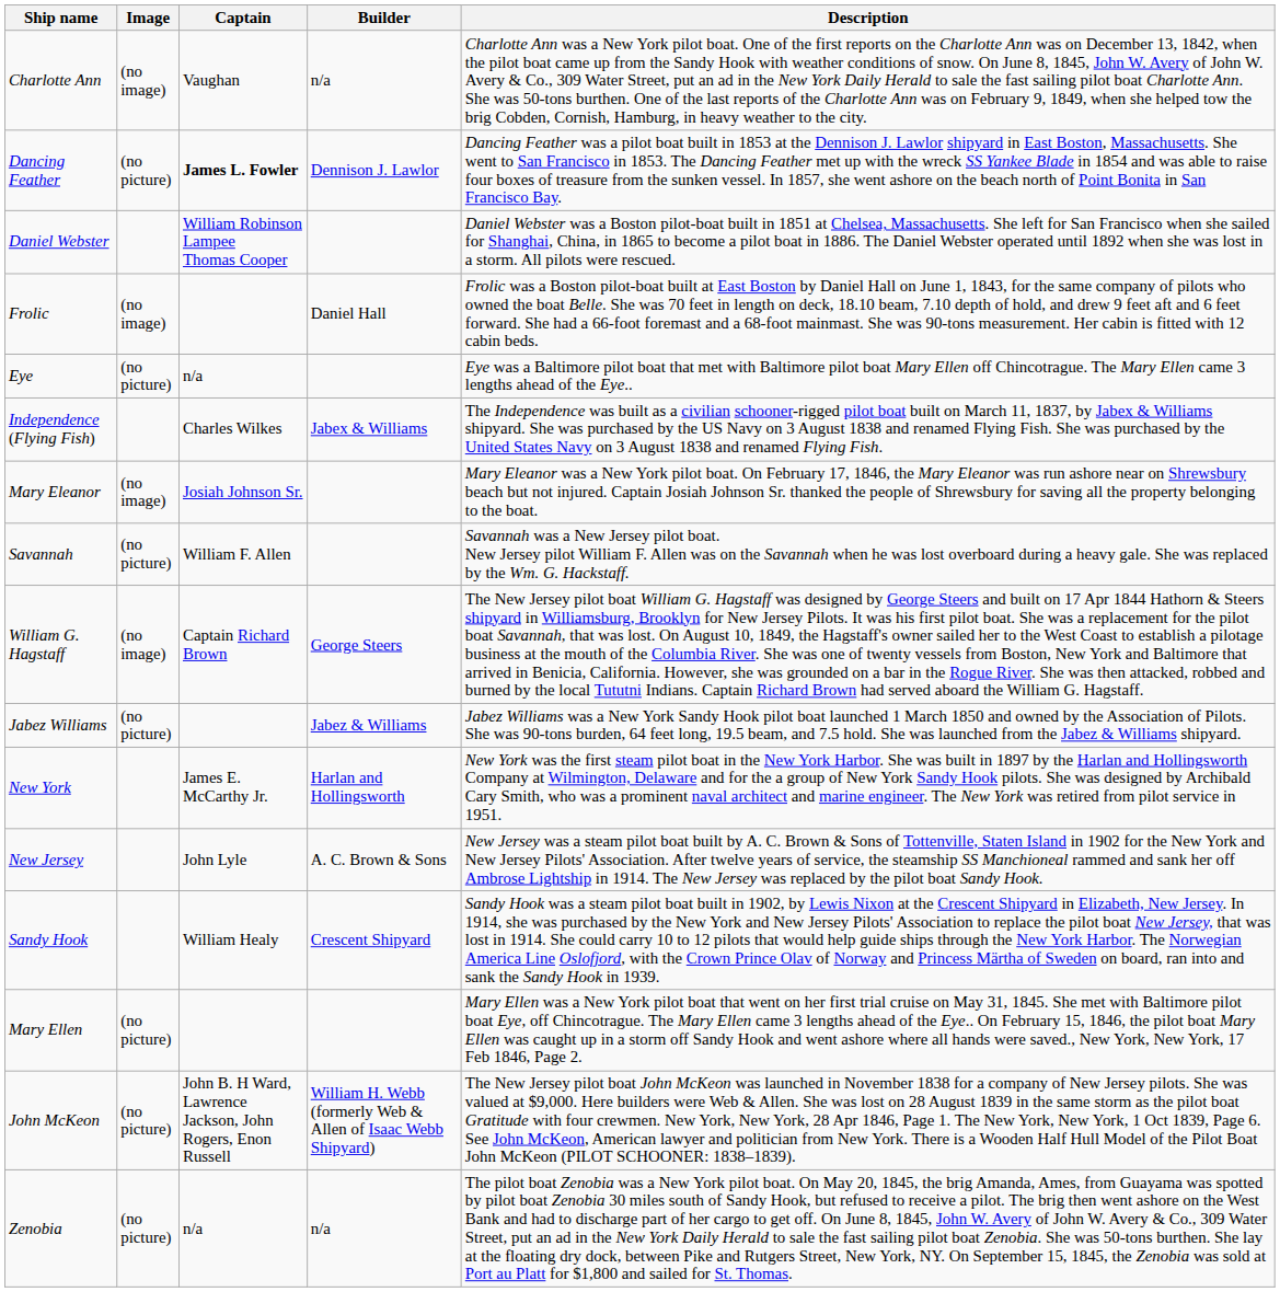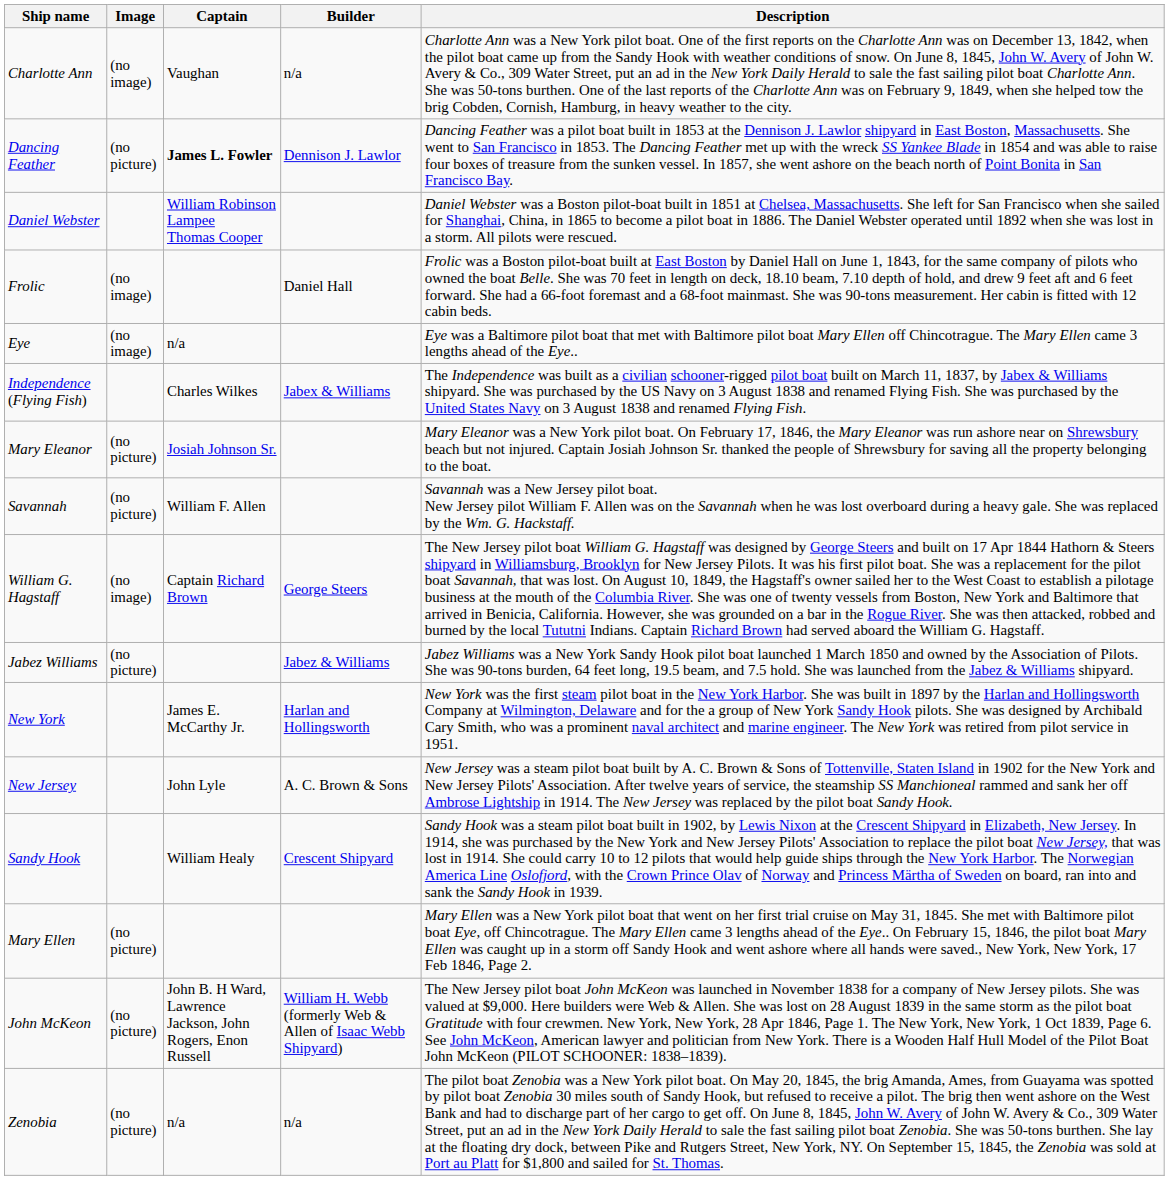Eye | Image: (no picture) -> (no image)
Mary Eleanor | Image: (no image) -> (no picture)
